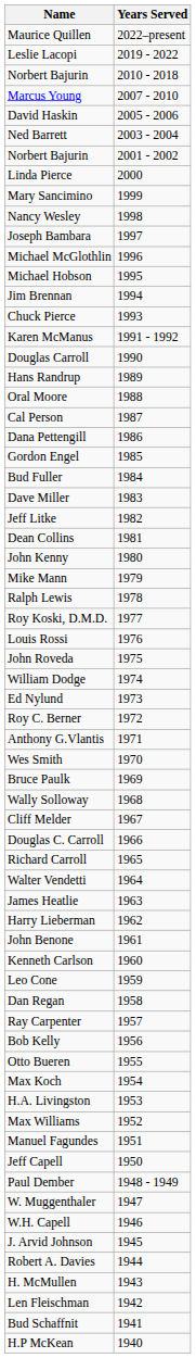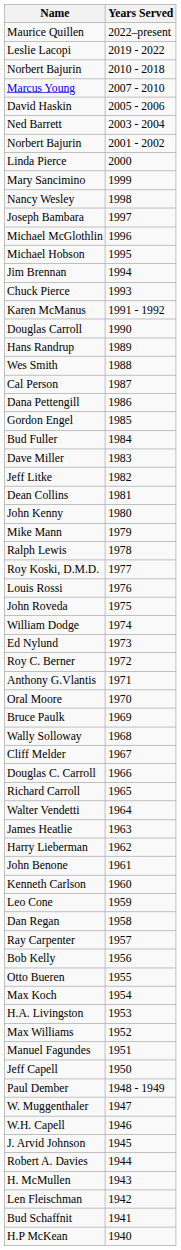row 20 | Name: Oral Moore -> Wes Smith
row 38 | Name: Wes Smith -> Oral Moore
